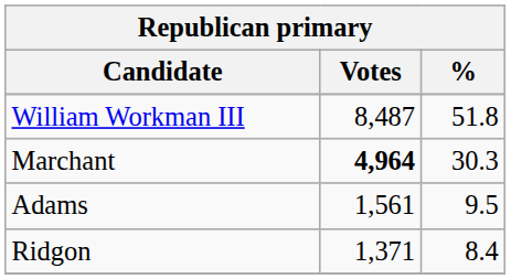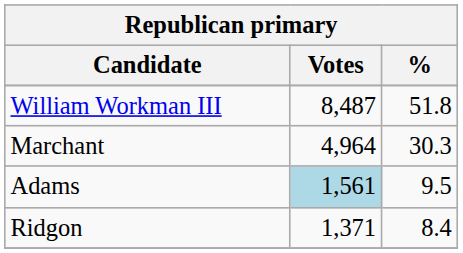Marchant | Votes: bold -> normal
Adams | Votes: no background -> lightblue background
